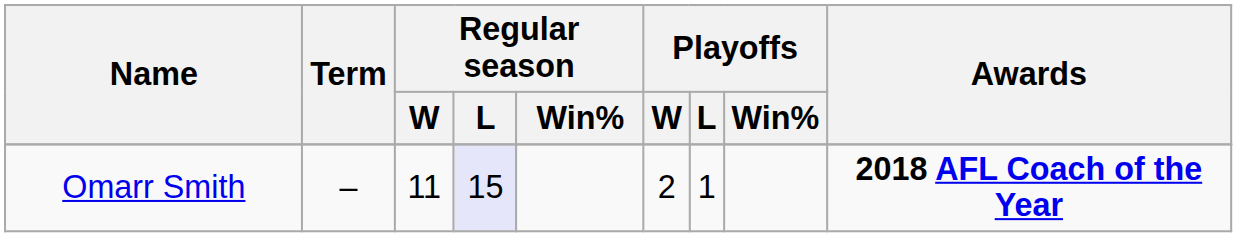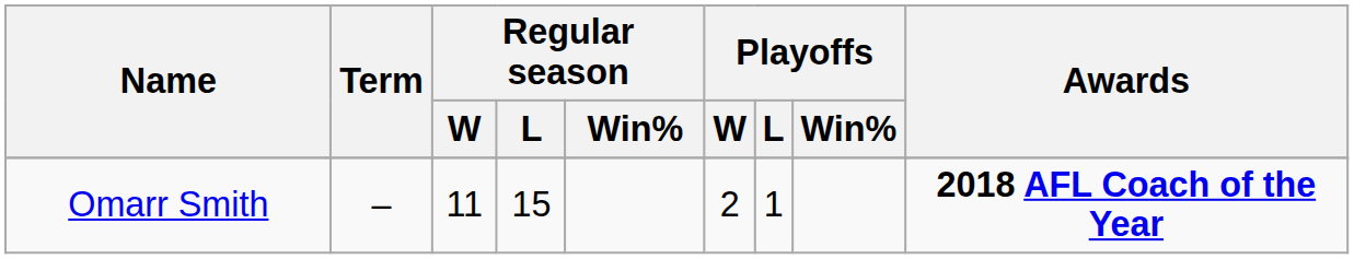Omarr Smith | Regular season / L: lavender background -> no background
